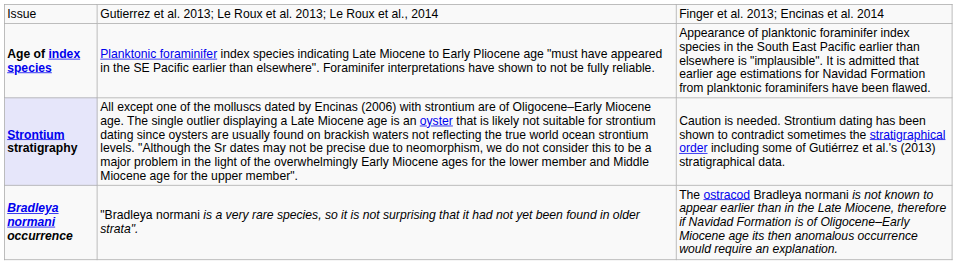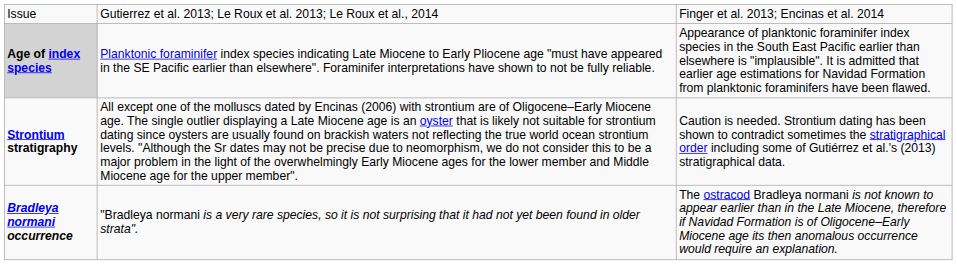Age of index species | column 1: no background -> lightgrey background
Strontium stratigraphy | column 1: lavender background -> no background
